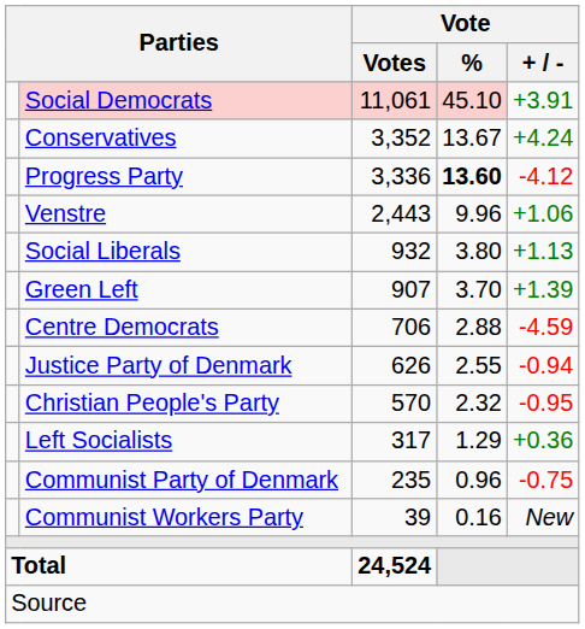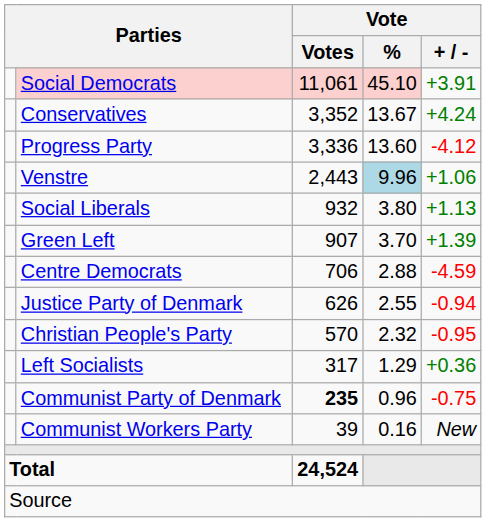Progress Party | Vote / %: bold -> normal
Venstre | Vote / %: no background -> lightblue background
Communist Party of Denmark | Vote / Votes: normal -> bold
